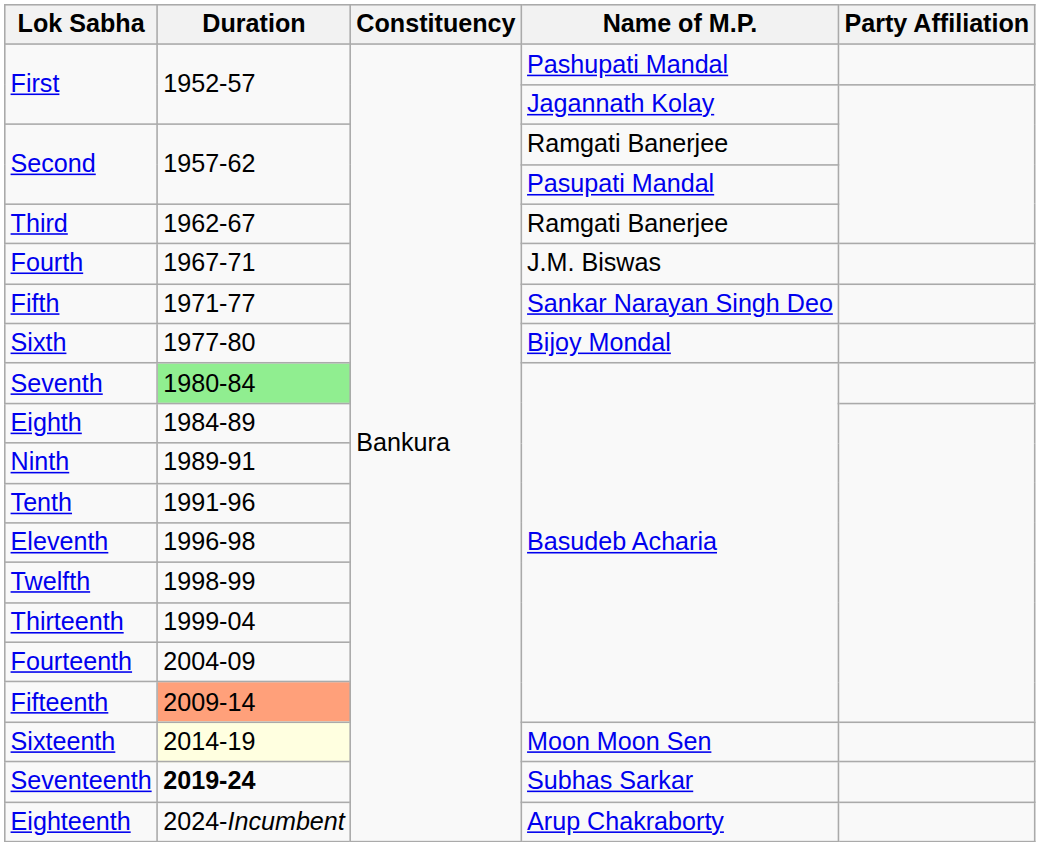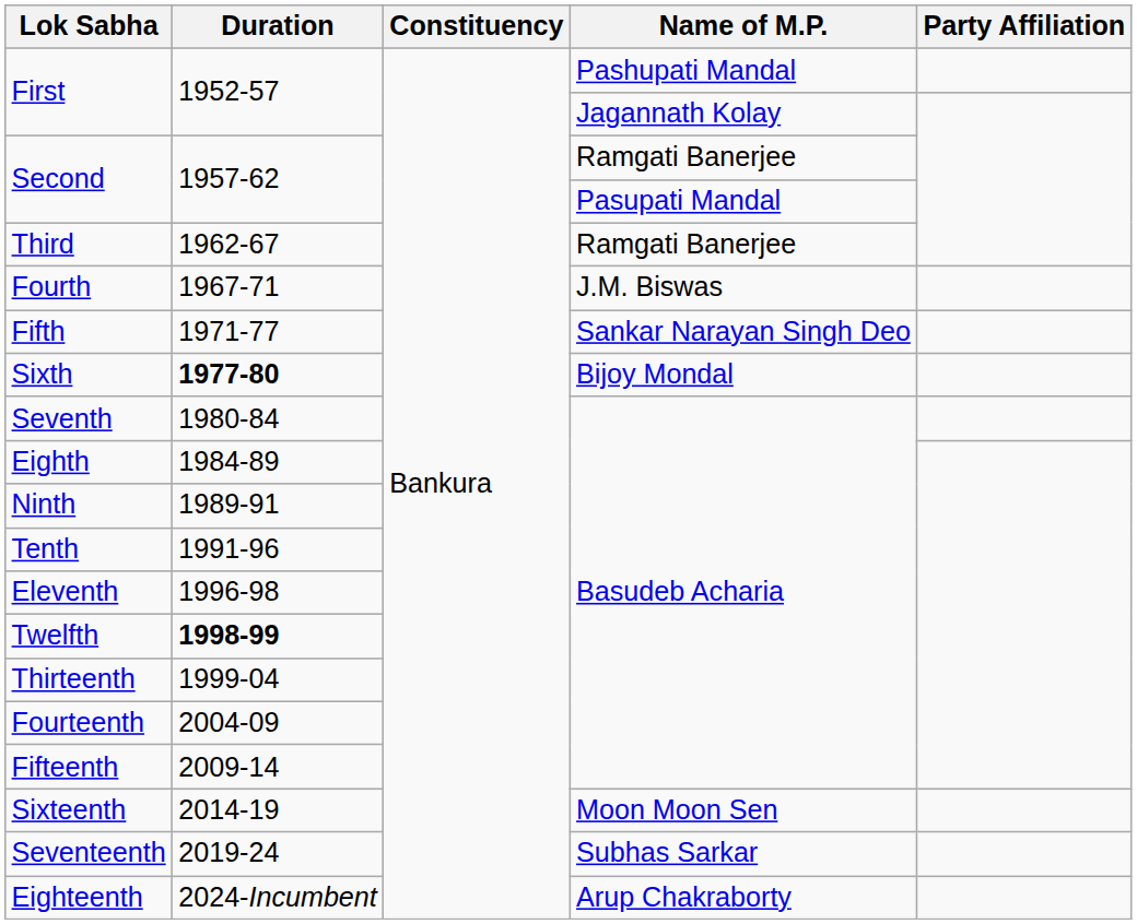Sixth | Duration: normal -> bold
Seventh | Duration: lightgreen background -> no background
Twelfth | Duration: normal -> bold
Fifteenth | Duration: lightsalmon background -> no background
Sixteenth | Duration: lightyellow background -> no background
Seventeenth | Duration: bold -> normal
